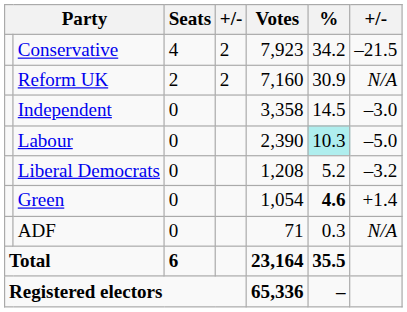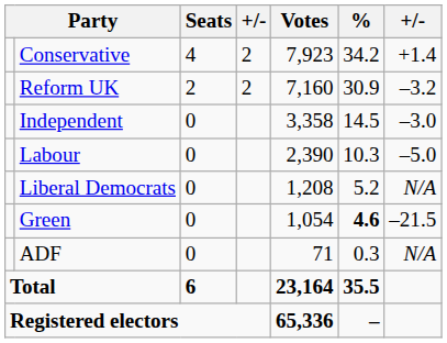Conservative | column 7: –21.5 -> +1.4
Reform UK | column 7: N/A -> –3.2
Labour | %: paleturquoise background -> no background
Liberal Democrats | column 7: –3.2 -> N/A
Green | column 7: +1.4 -> –21.5
